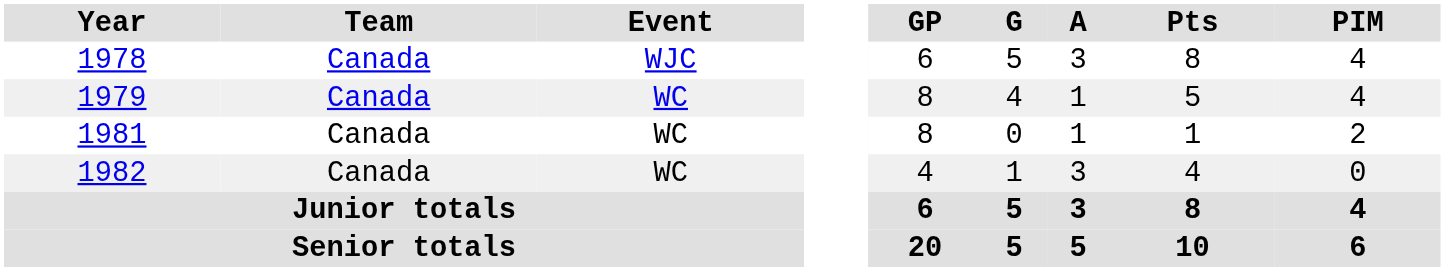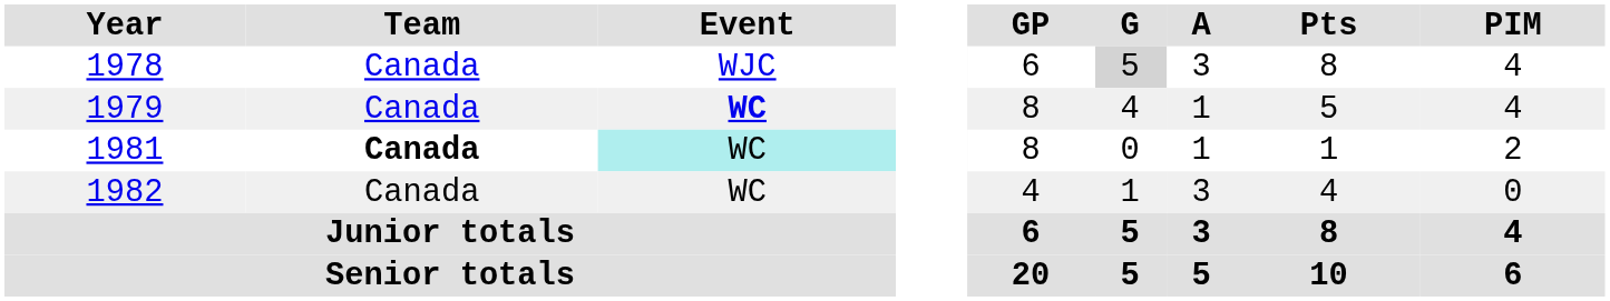1978 | G: no background -> lightgrey background
1979 | Event: normal -> bold
1981 | Team: normal -> bold
1981 | Event: no background -> paleturquoise background
